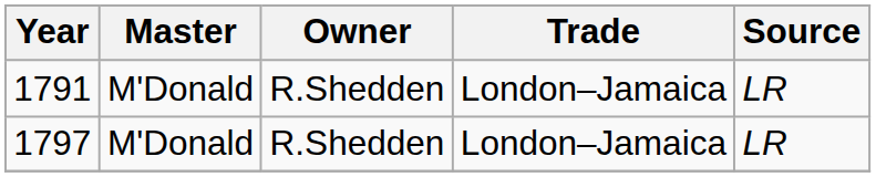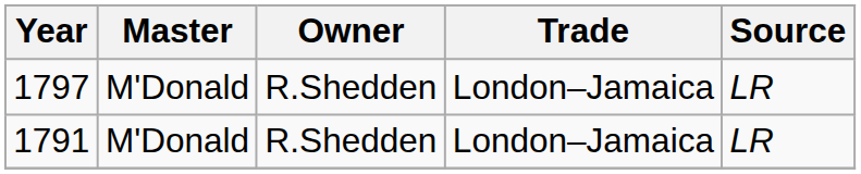rows swapped: 1791 <-> 1797
